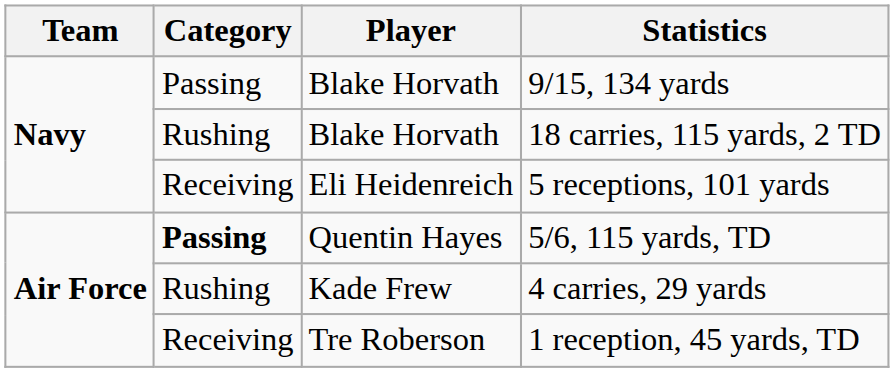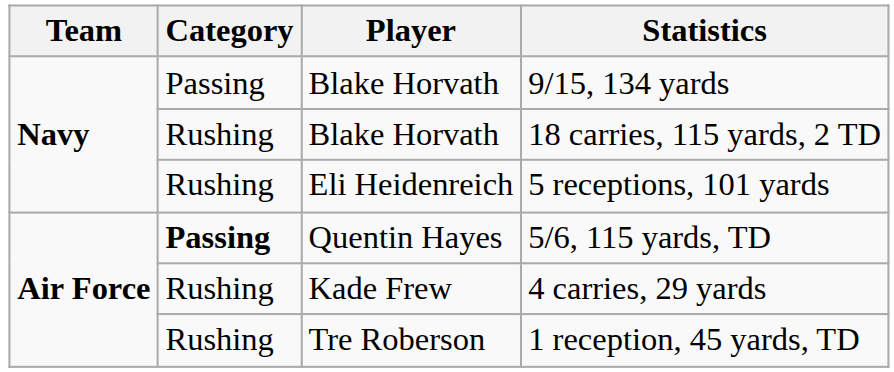5 receptions, 101 yards | Category: Receiving -> Rushing
1 reception, 45 yards, TD | Category: Receiving -> Rushing
